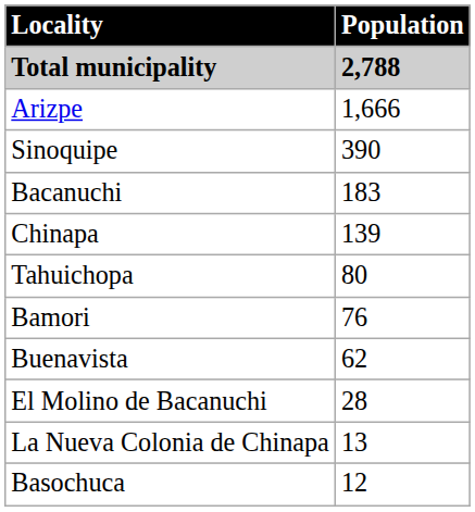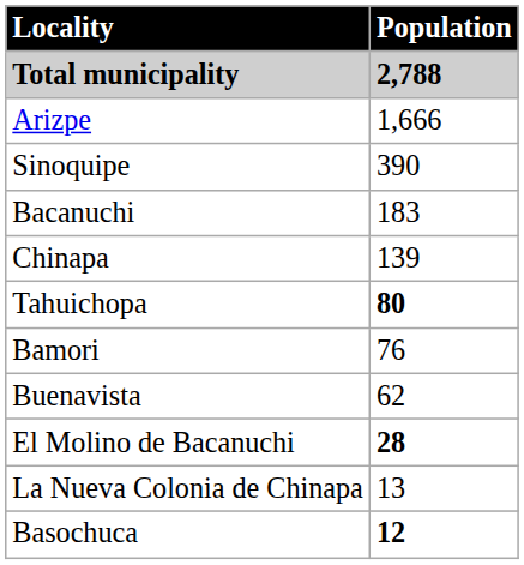Tahuichopa | Population: normal -> bold
El Molino de Bacanuchi | Population: normal -> bold
Basochuca | Population: normal -> bold
